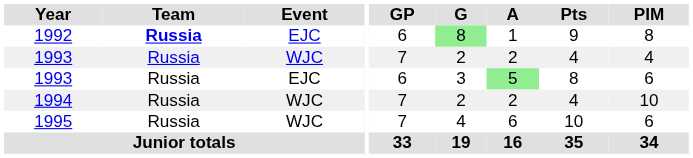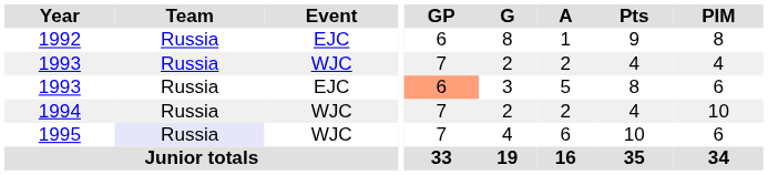1992 | Team: bold -> normal
1992 | G: lightgreen background -> no background
1993 / EJC | GP: no background -> lightsalmon background
1993 / EJC | A: lightgreen background -> no background
1995 | Team: no background -> lavender background
